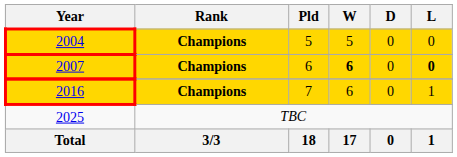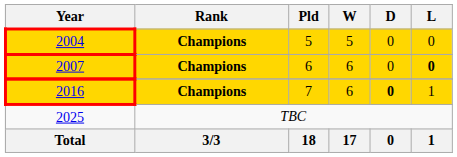2007 | W: bold -> normal
2016 | D: normal -> bold
